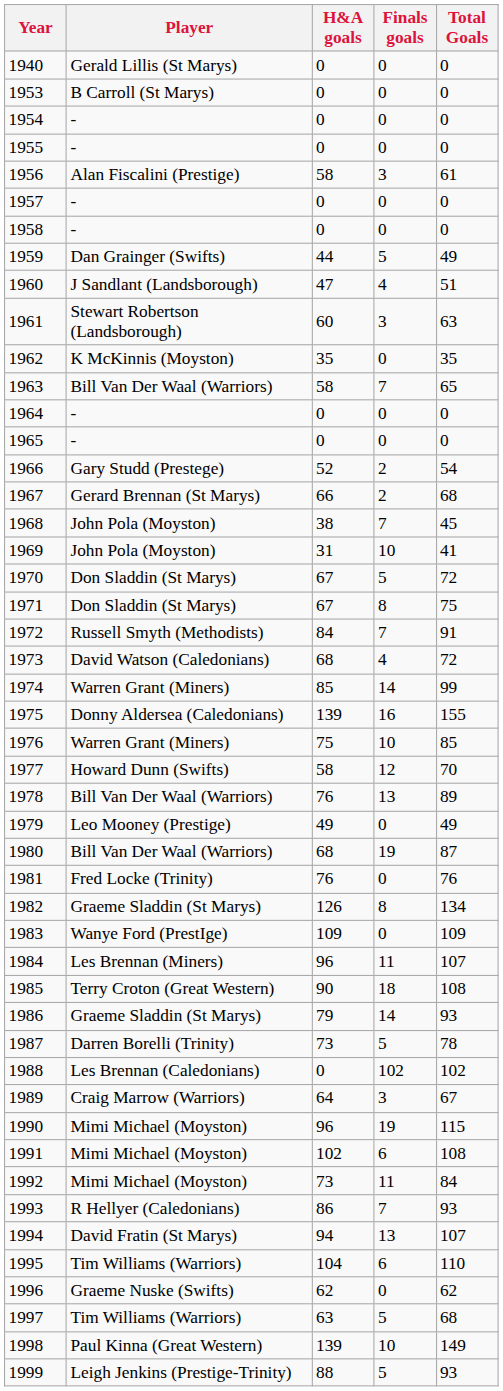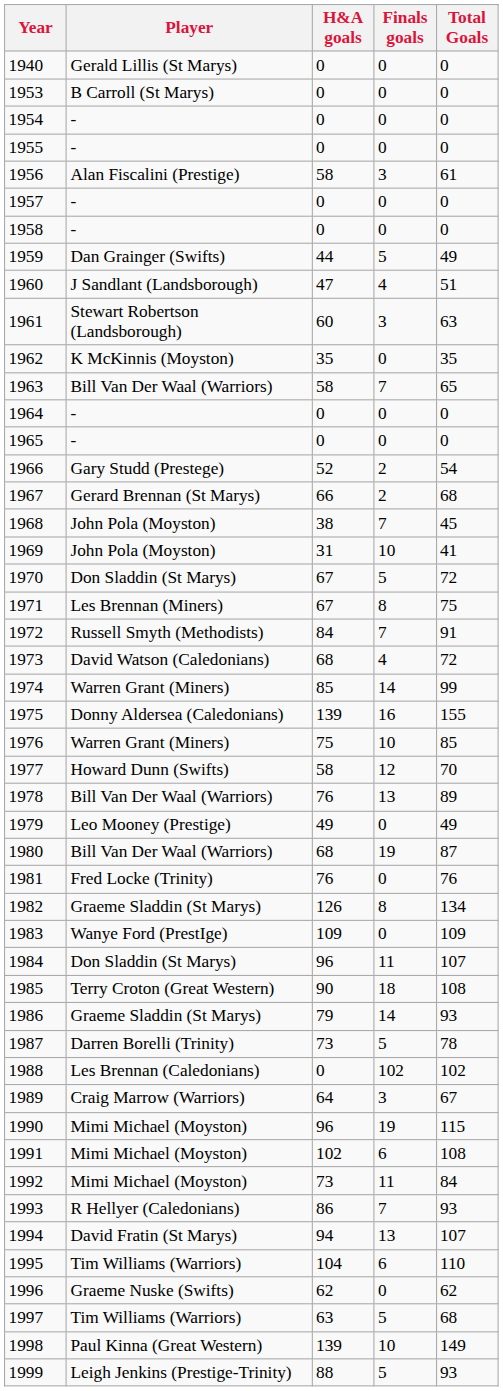1971 | Player: Don Sladdin (St Marys) -> Les Brennan (Miners)
1984 | Player: Les Brennan (Miners) -> Don Sladdin (St Marys)
